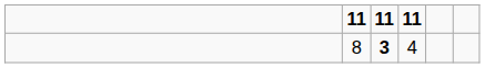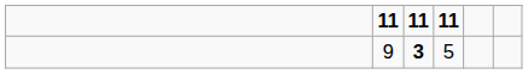row 2 | column 2: 8 -> 9
row 2 | column 4: 4 -> 5
